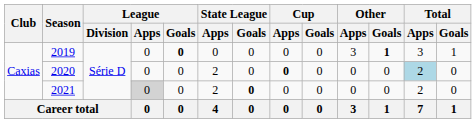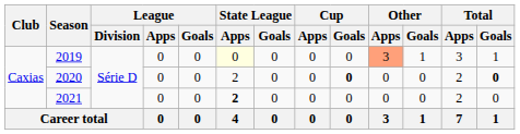2019 | League / Goals: bold -> normal
2019 | State League / Apps: no background -> lightyellow background
2019 | Other / Apps: no background -> lightsalmon background
2019 | Other / Goals: bold -> normal
2020 | Cup / Apps: bold -> normal
2020 | Cup / Goals: normal -> bold
2020 | Total / Apps: lightblue background -> no background
2020 | Total / Goals: normal -> bold
2021 | League / Apps: lightgrey background -> no background
2021 | State League / Apps: normal -> bold
2021 | State League / Goals: bold -> normal
